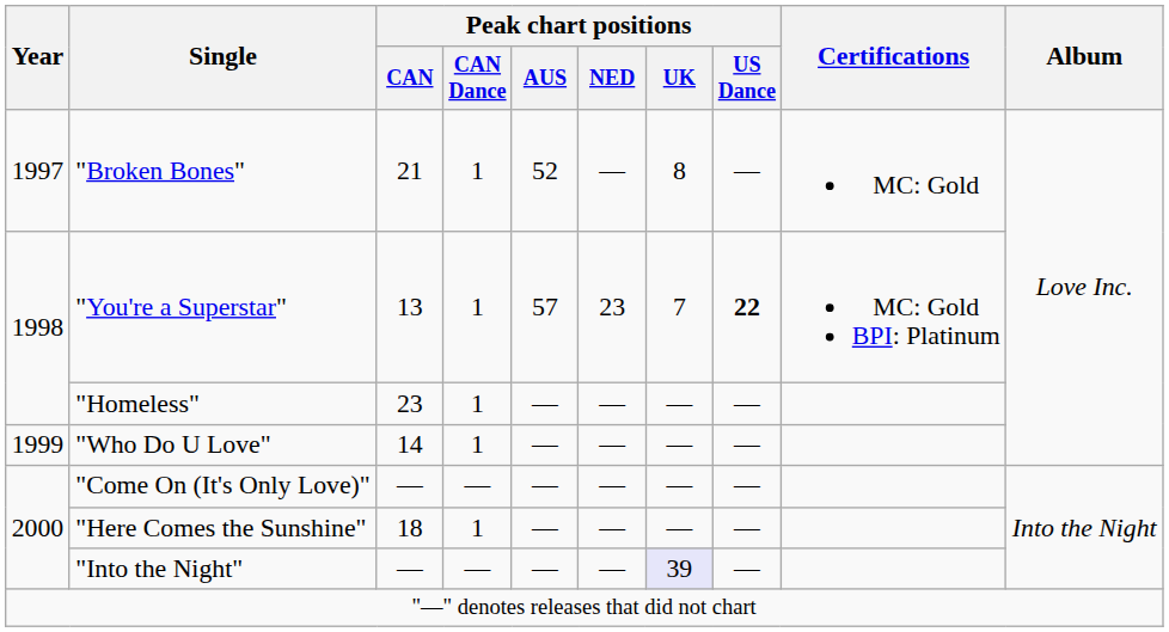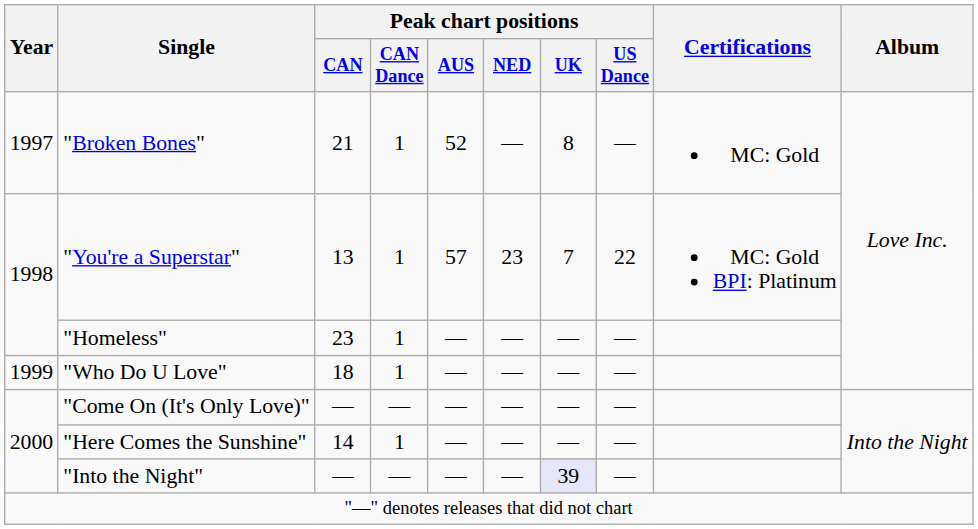"You're a Superstar" | Peak chart positions / US Dance: bold -> normal
"Who Do U Love" | Peak chart positions / CAN: 14 -> 18
"Here Comes the Sunshine" | Peak chart positions / CAN: 18 -> 14
